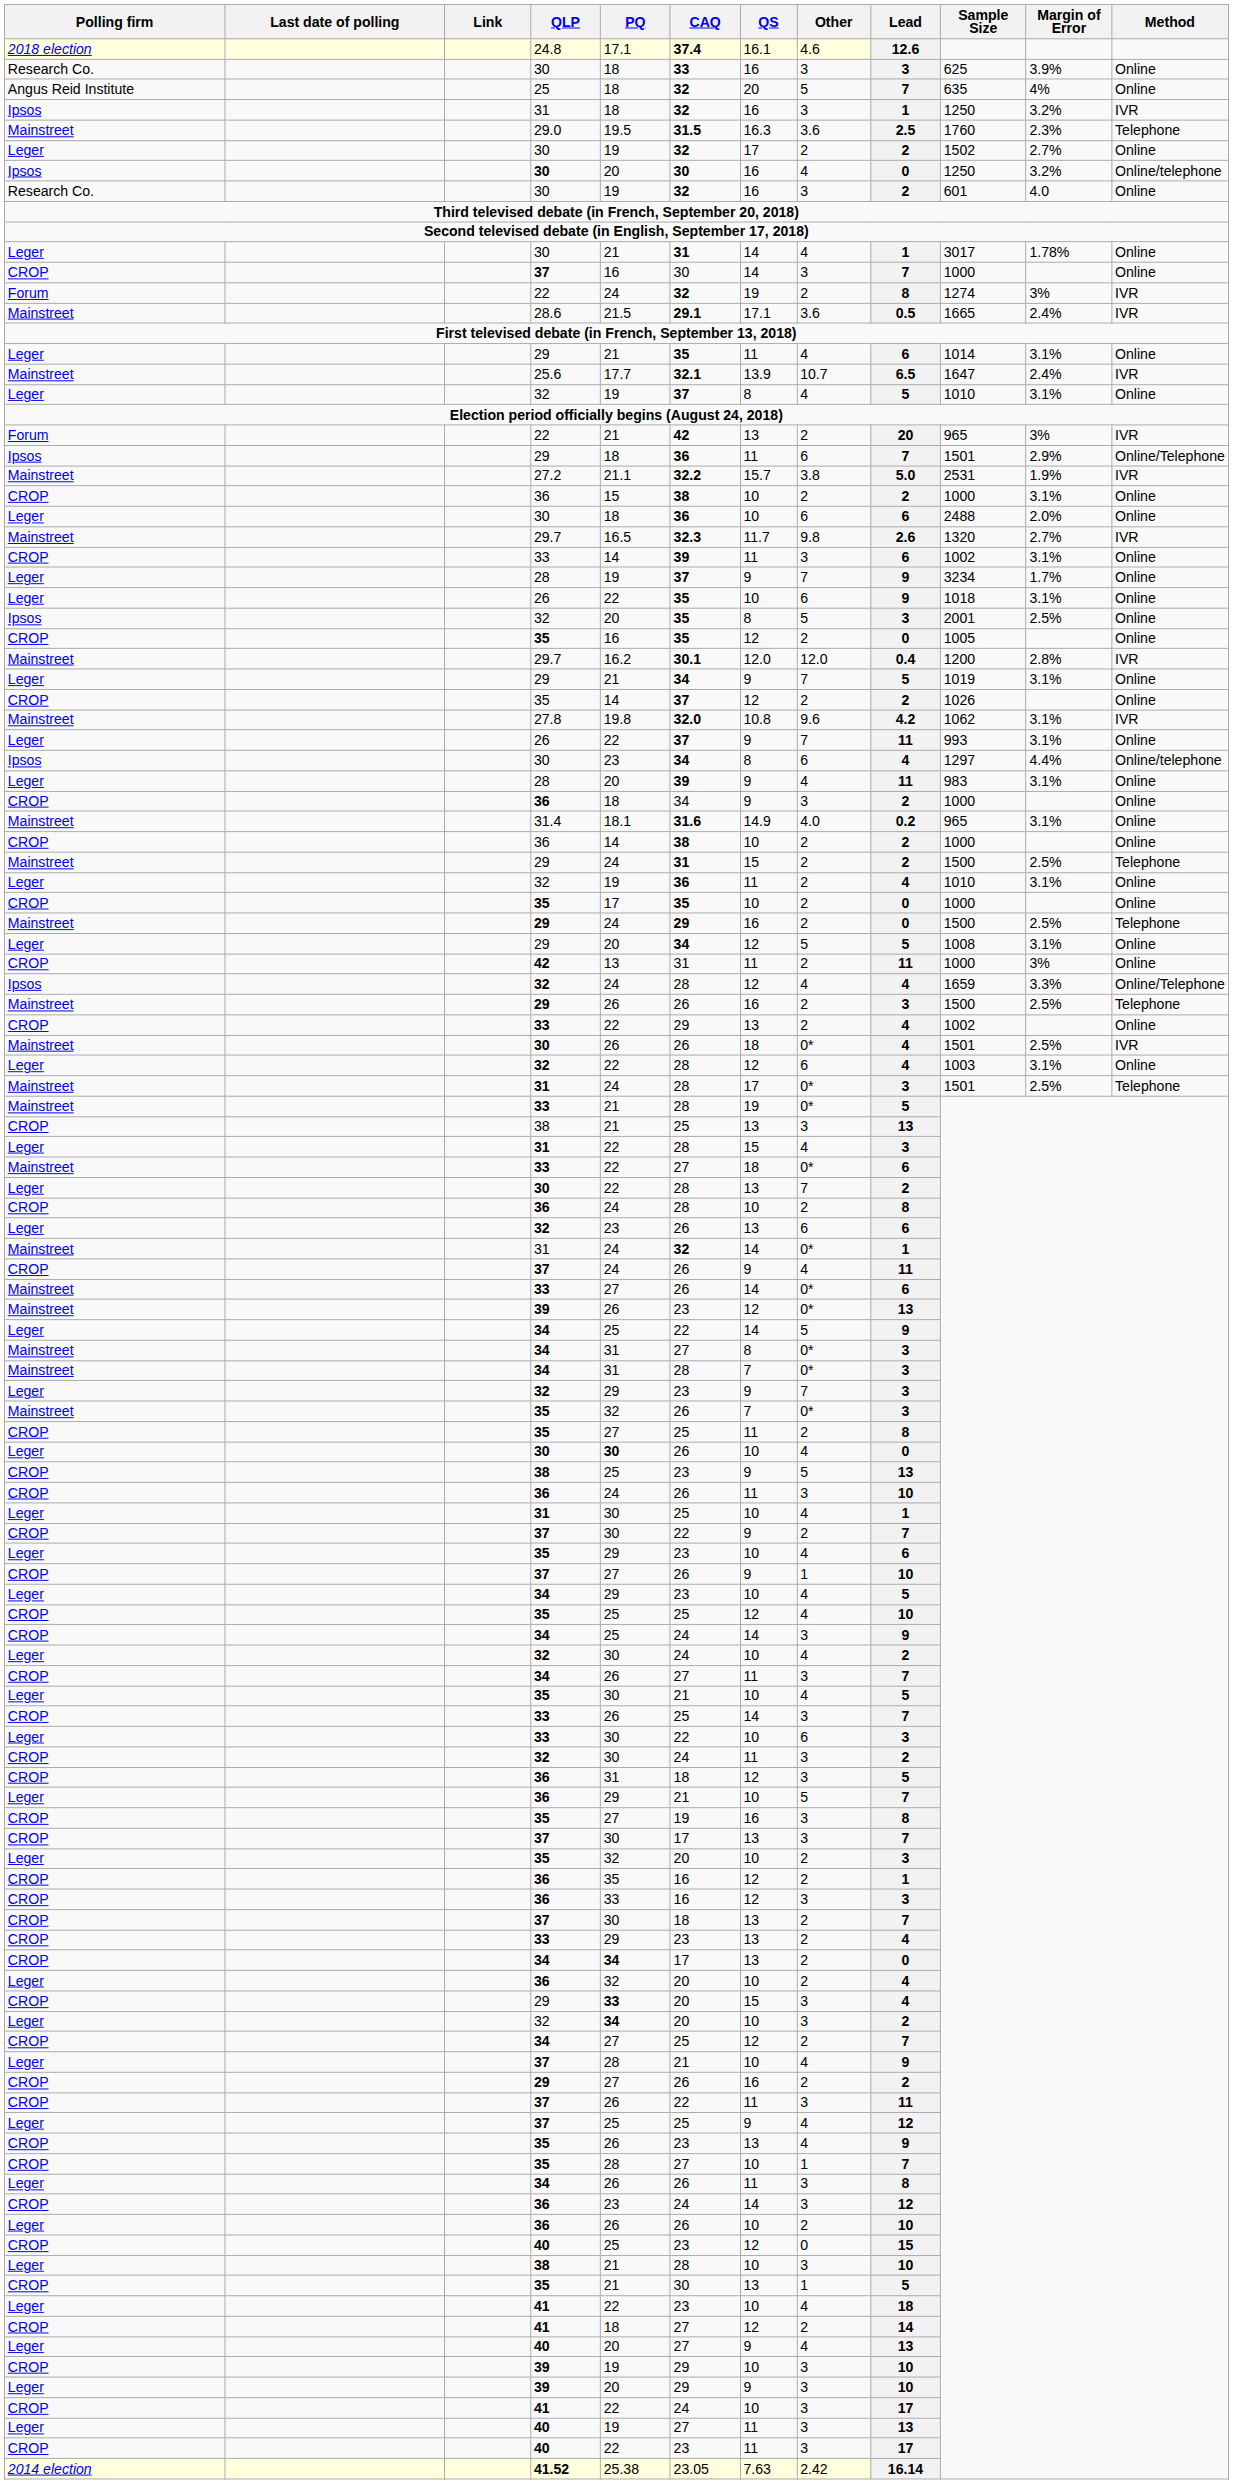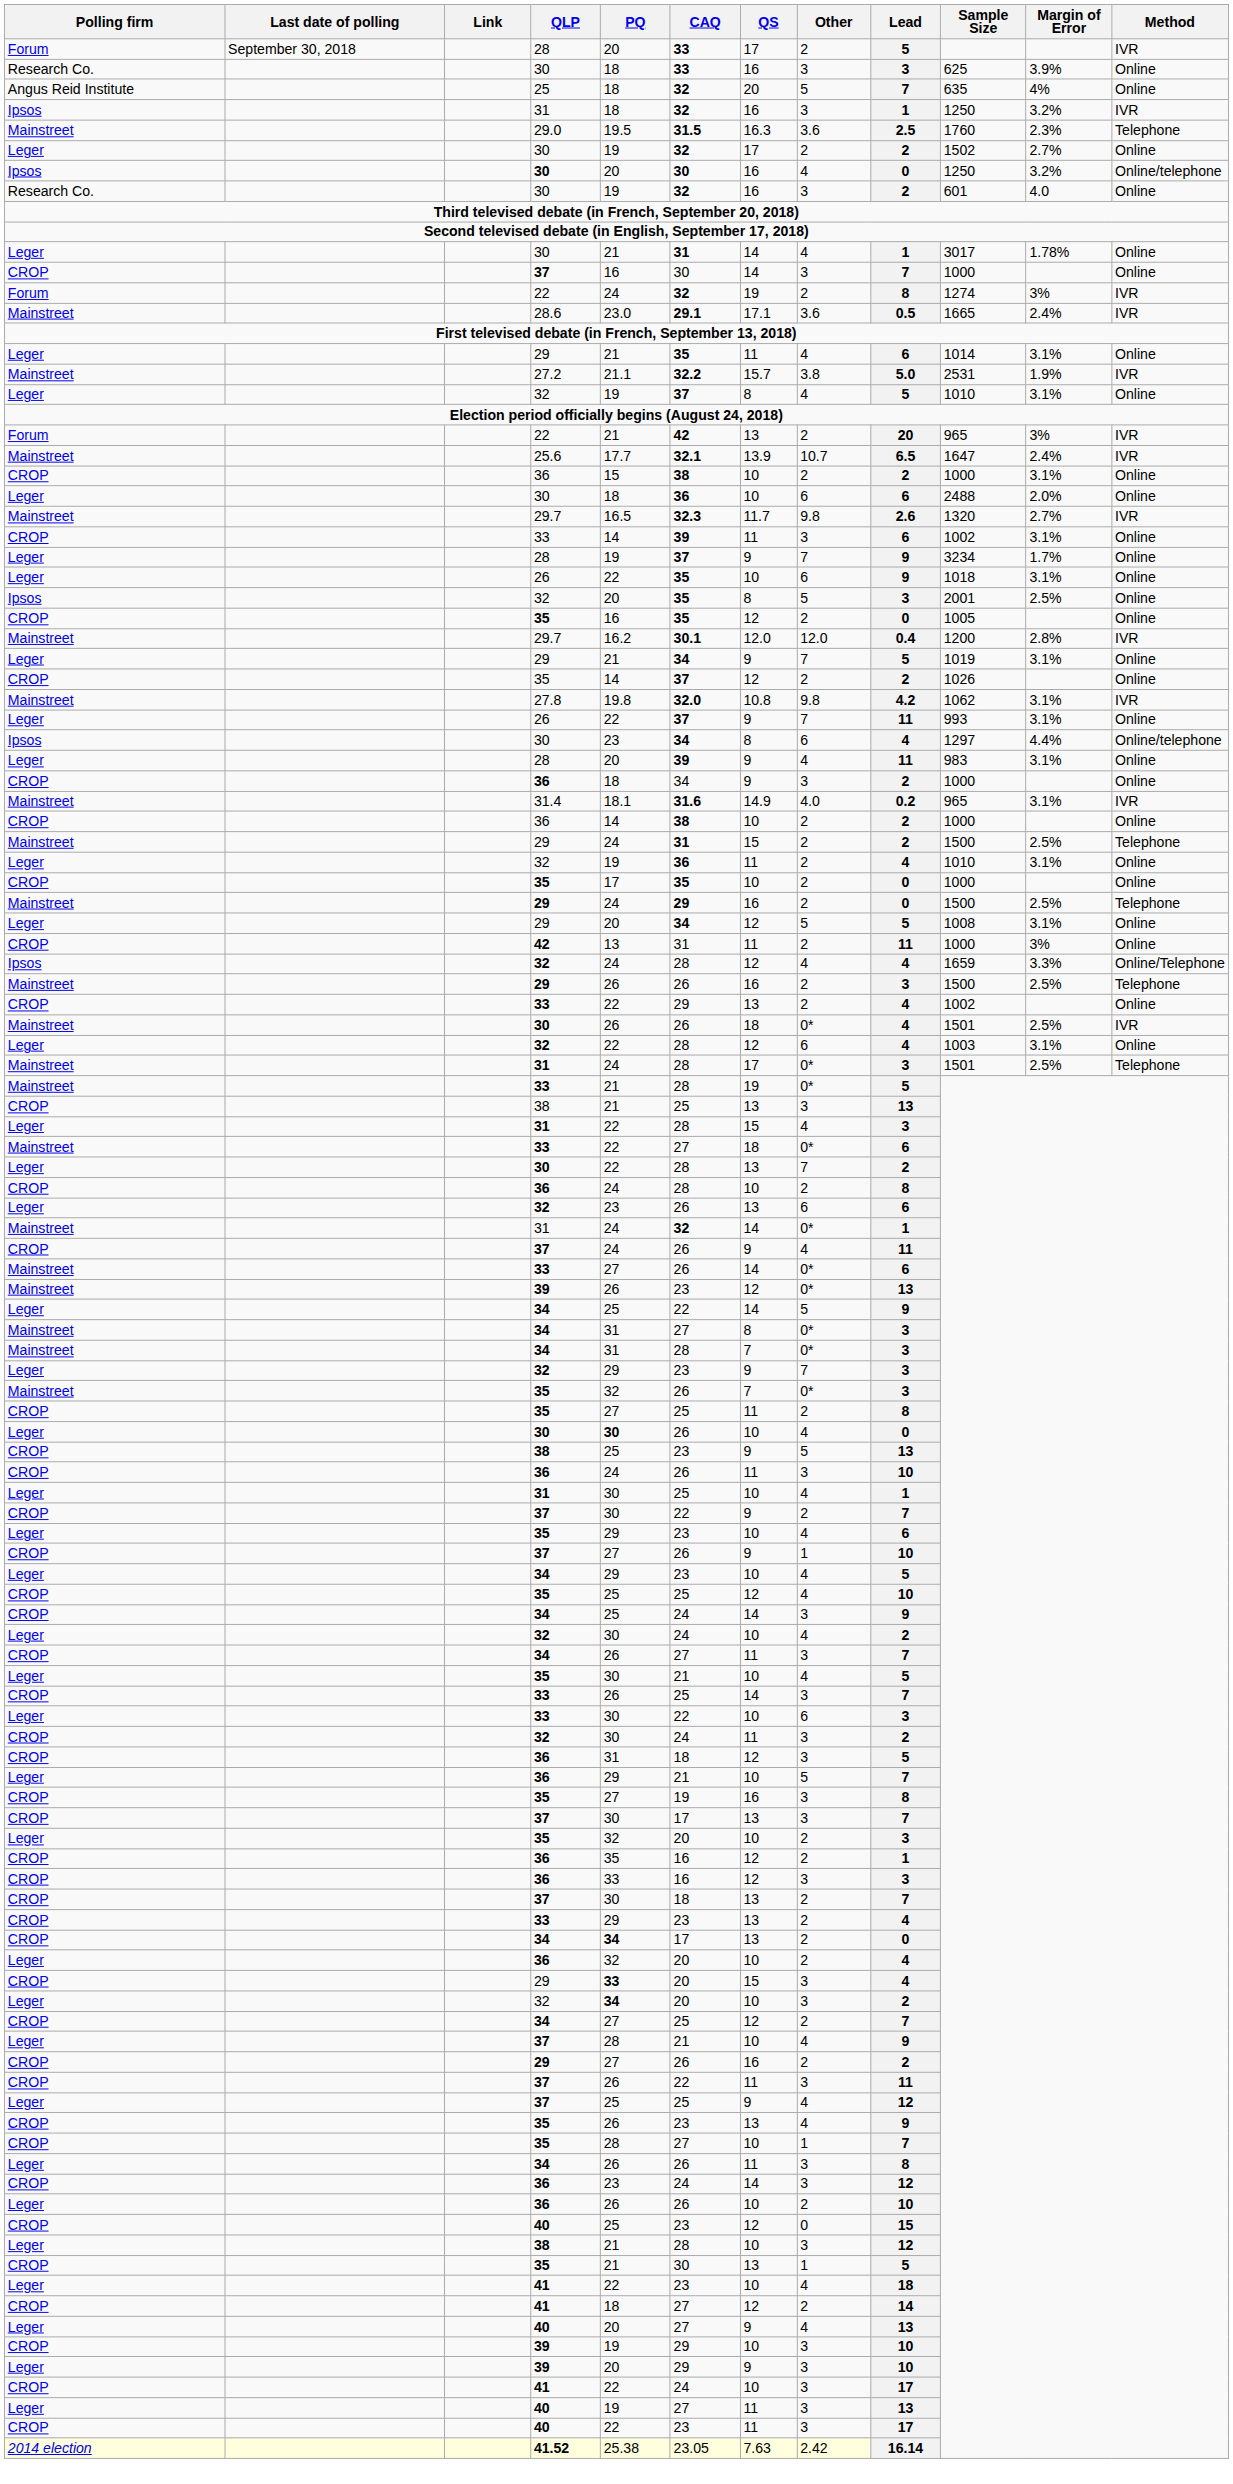- row: 2018 election | 24.8 | 17.1 | 37.4 | 16.1 | 4.6 | 12.6
+ row: Forum | September 30, 2018 | 28 | 20 | 33 | 17 | 2 | 5 | IVR
28.6 | PQ: 21.5 -> 23.0
rows swapped: 27.2 <-> 25.6
- row: Ipsos | 29 | 18 | 36 | 11 | 6 | 7 | 1501 | 2.9% | Online/Telephone
27.8 | Other: 9.6 -> 9.8
31.4 | Method: Online -> IVR
Leger / 38 | Lead: 10 -> 12
